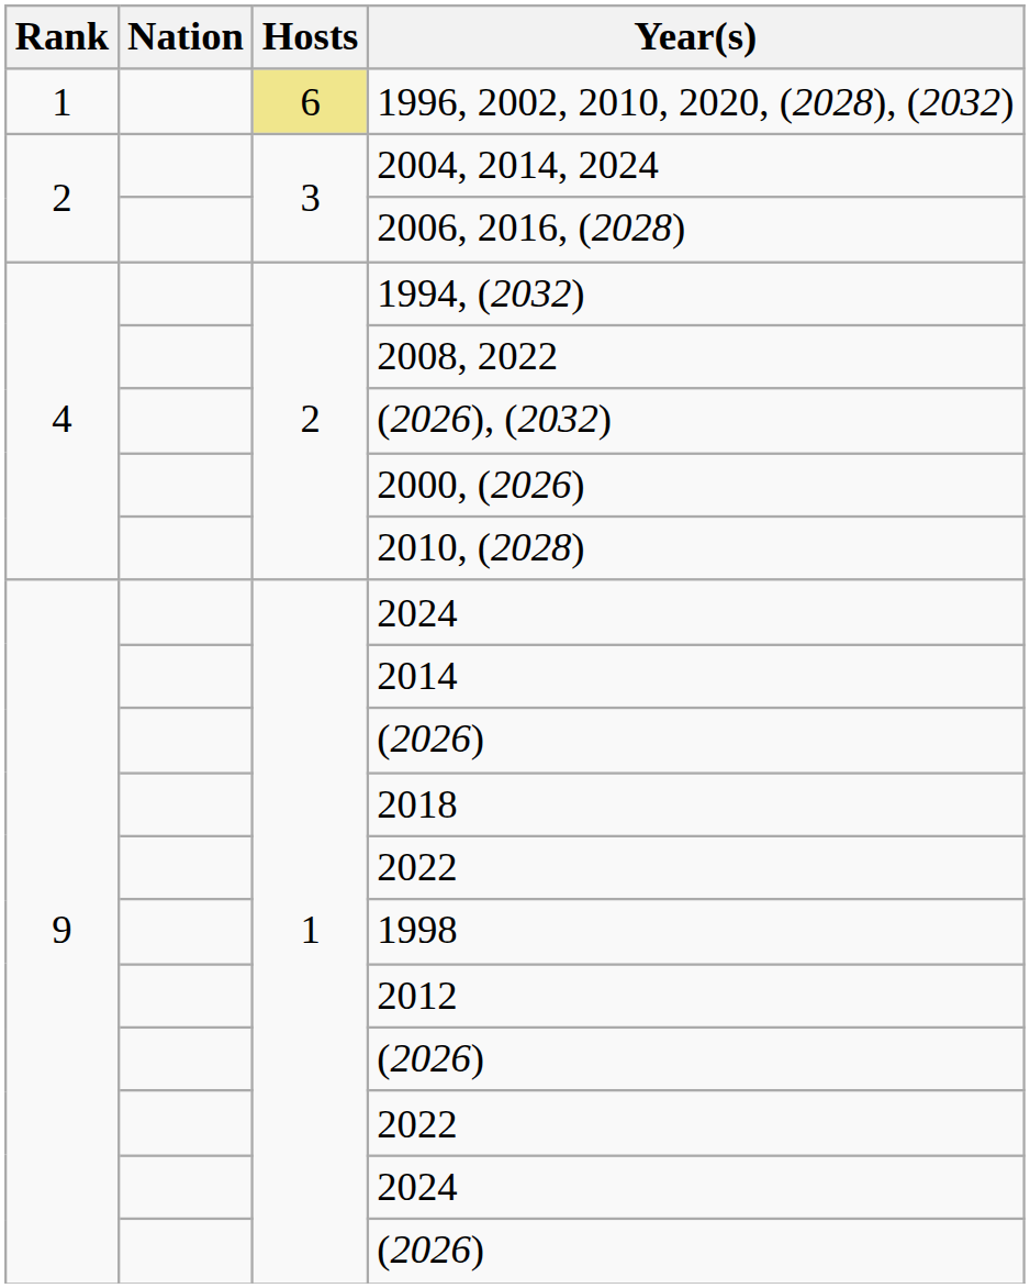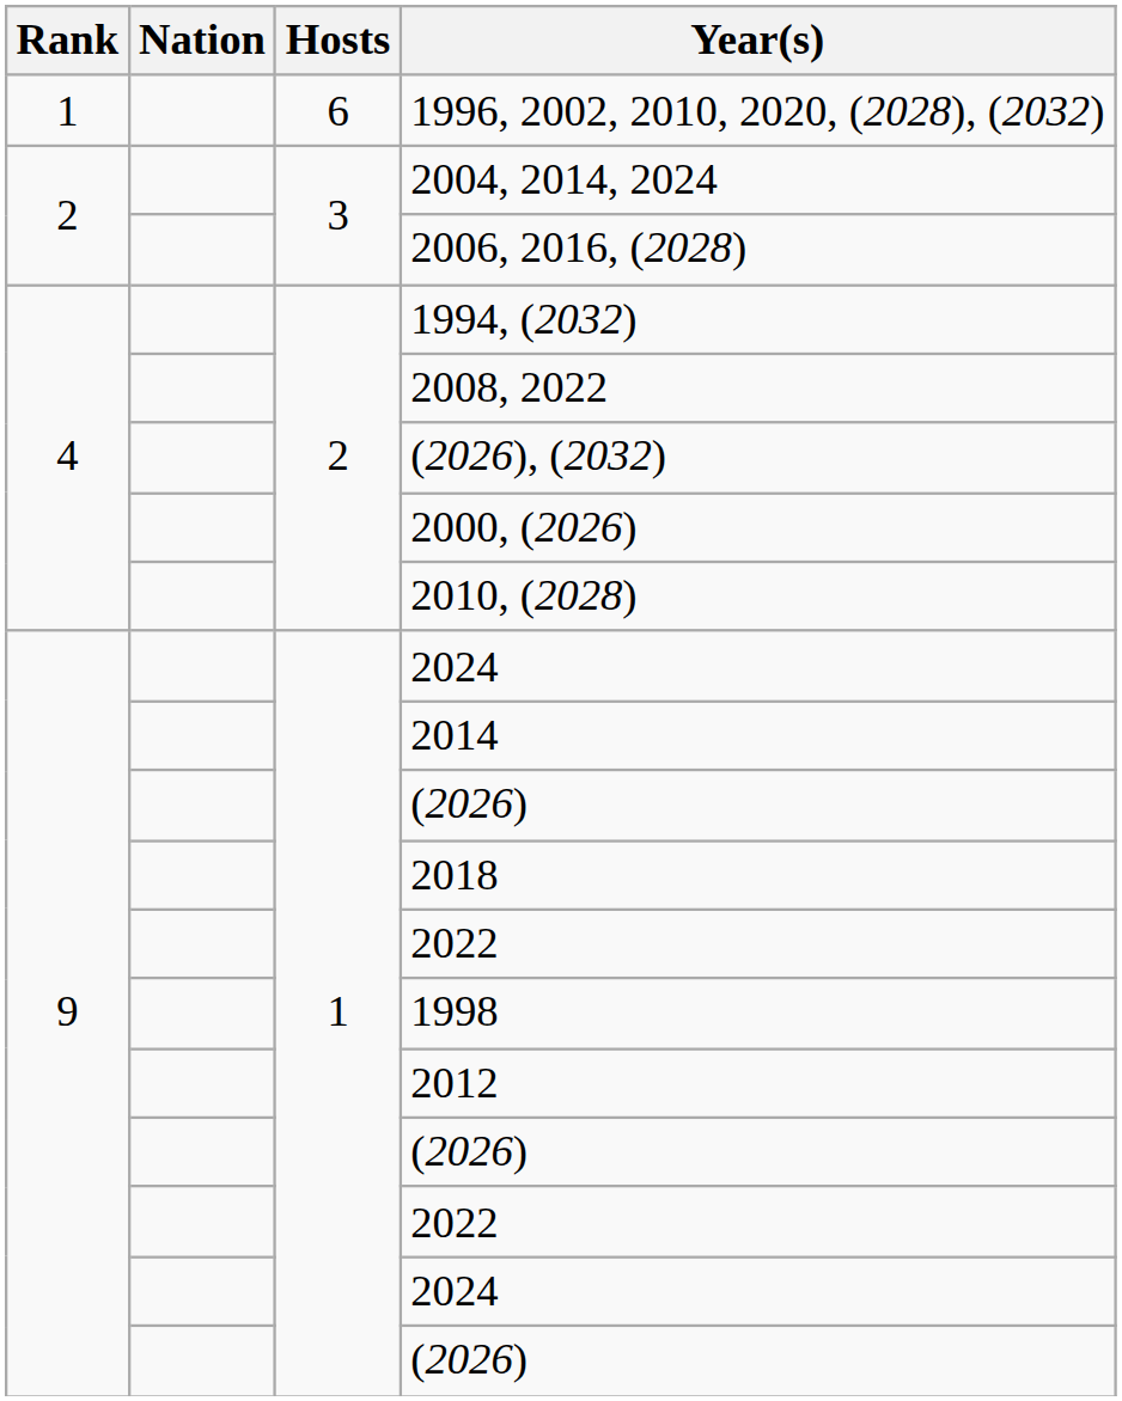1996, 2002, 2010, 2020, (2028), (2032) | Hosts: khaki background -> no background
